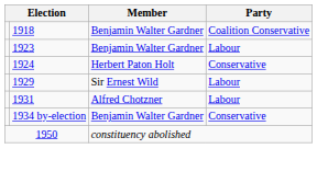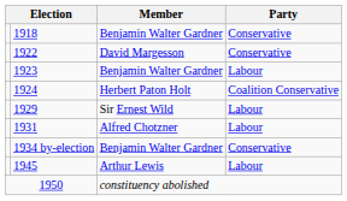1918 | Party: Coalition Conservative -> Conservative
+ row: 1922 | David Margesson | Conservative
1924 | Party: Conservative -> Coalition Conservative
+ row: 1945 | Arthur Lewis | Labour
